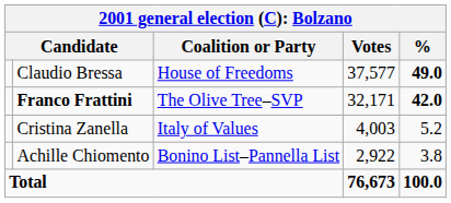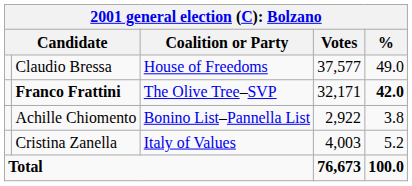Claudio Bressa | %: bold -> normal
rows swapped: Cristina Zanella <-> Achille Chiomento
